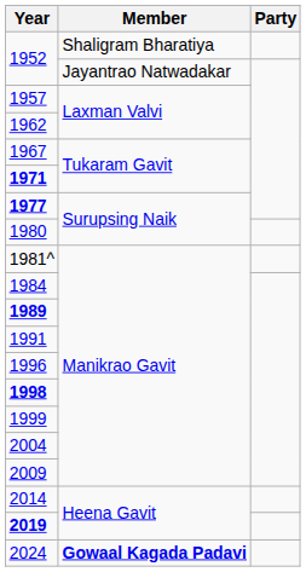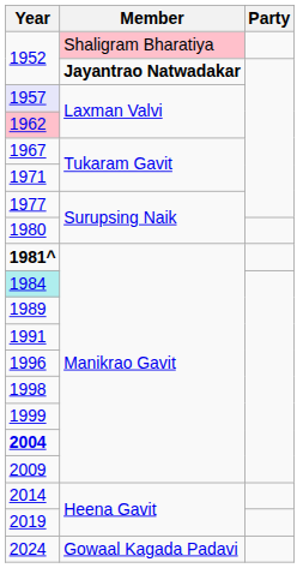1952 / Shaligram Bharatiya | Member: no background -> pink background
1952 / Jayantrao Natwadakar | Member: normal -> bold
1957 | Year: no background -> lavender background
1962 | Year: no background -> pink background
1971 | Year: bold -> normal
1977 | Year: bold -> normal
1981^ | Year: normal -> bold
1984 | Year: no background -> paleturquoise background
1989 | Year: bold -> normal
1998 | Year: bold -> normal
2004 | Year: normal -> bold
2019 | Year: bold -> normal
2024 | Member: bold -> normal
